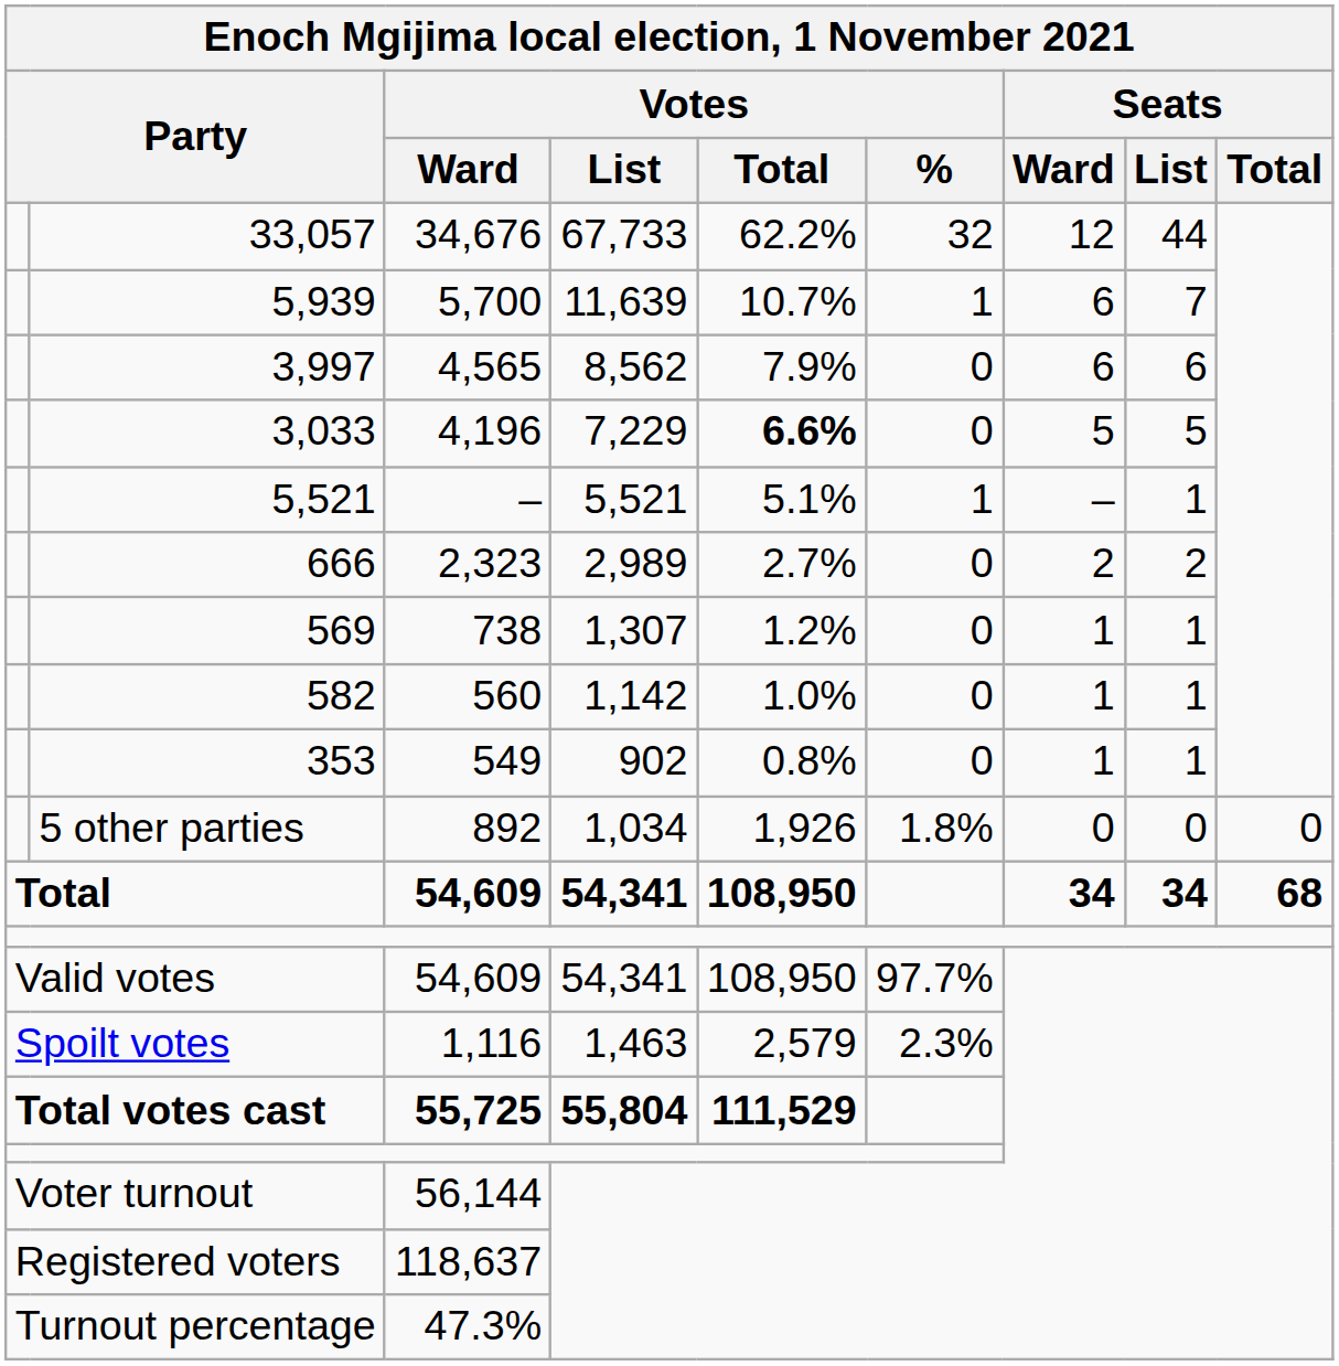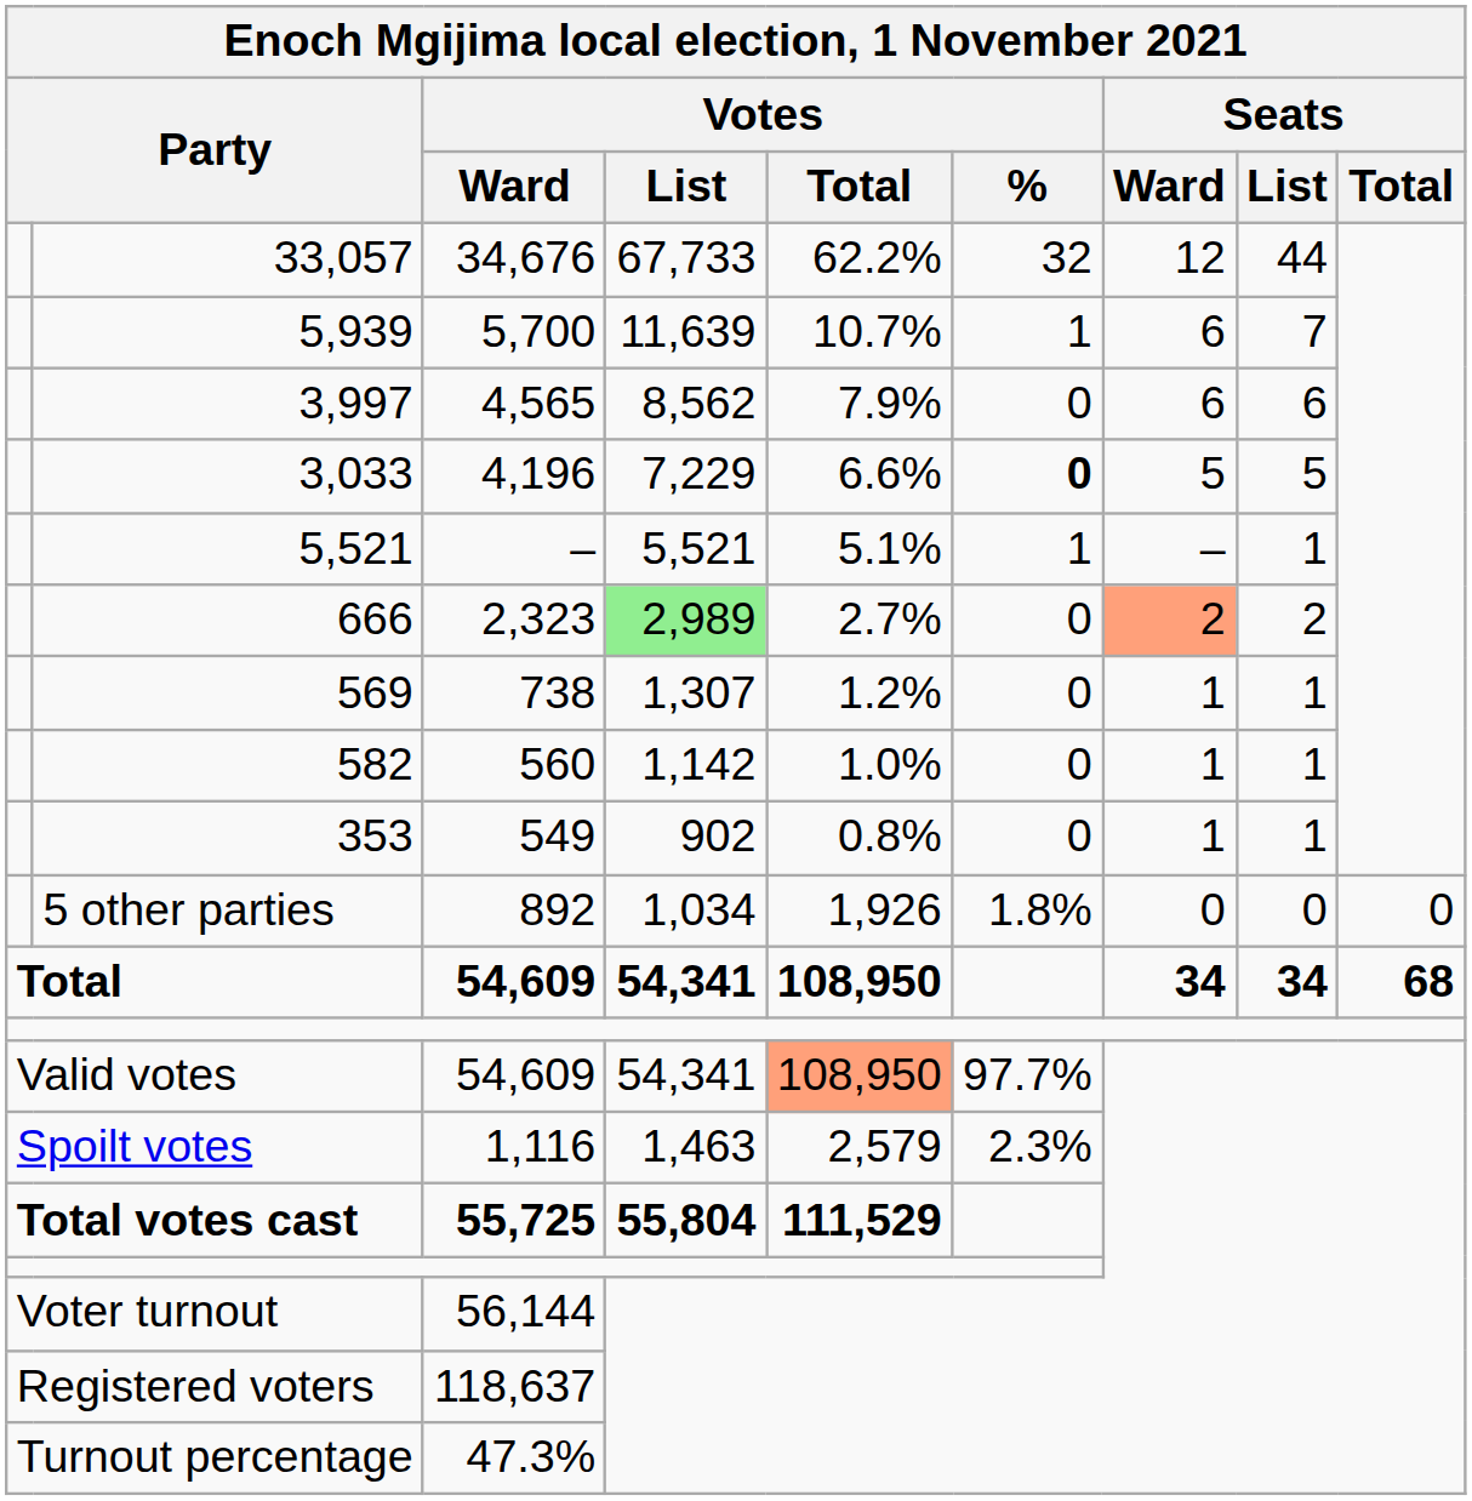3,033 | Votes / Total: bold -> normal
3,033 | Votes / %: normal -> bold
666 | Votes / List: no background -> lightgreen background
666 | Seats / Ward: no background -> lightsalmon background
Valid votes | Votes / Total: no background -> lightsalmon background
